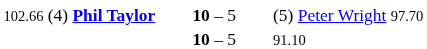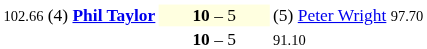102.66 (4) Phil Taylor | column 2: no background -> lightyellow background
